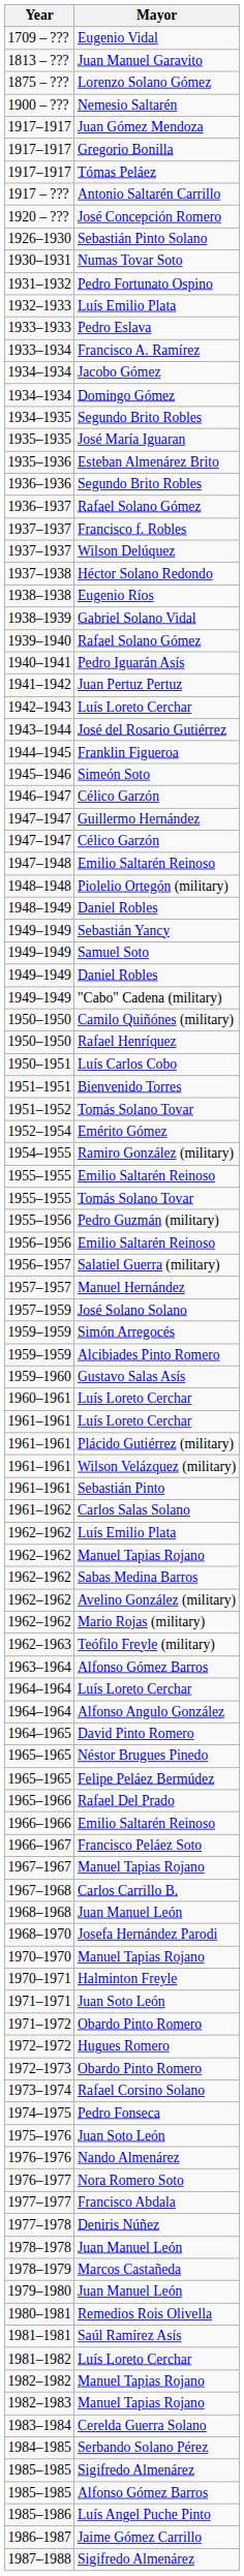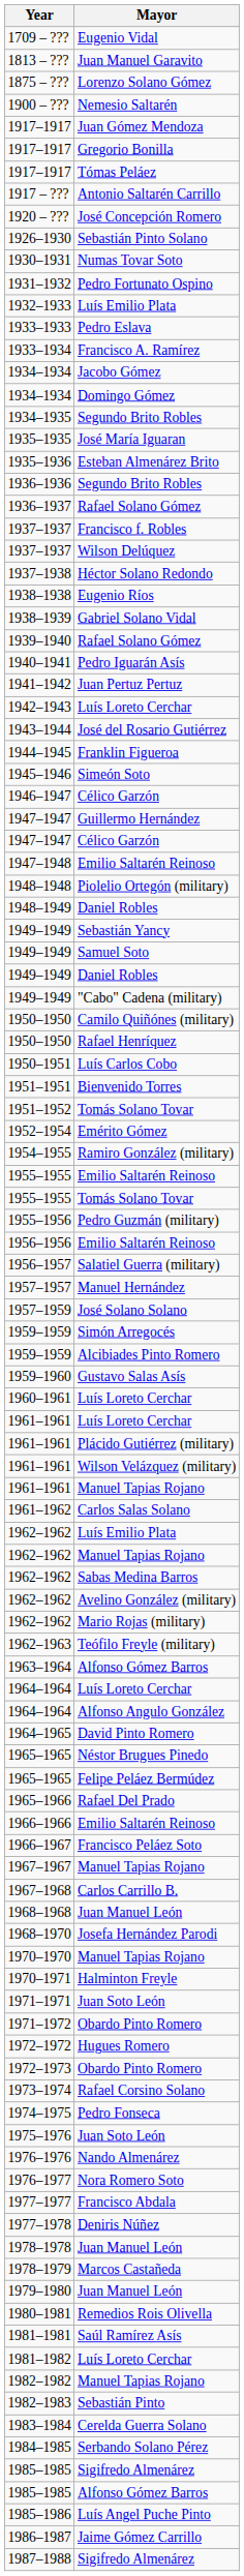row 67 | Mayor: Sebastián Pinto -> Manuel Tapias Rojano
row 108 | Mayor: Manuel Tapias Rojano -> Sebastián Pinto
